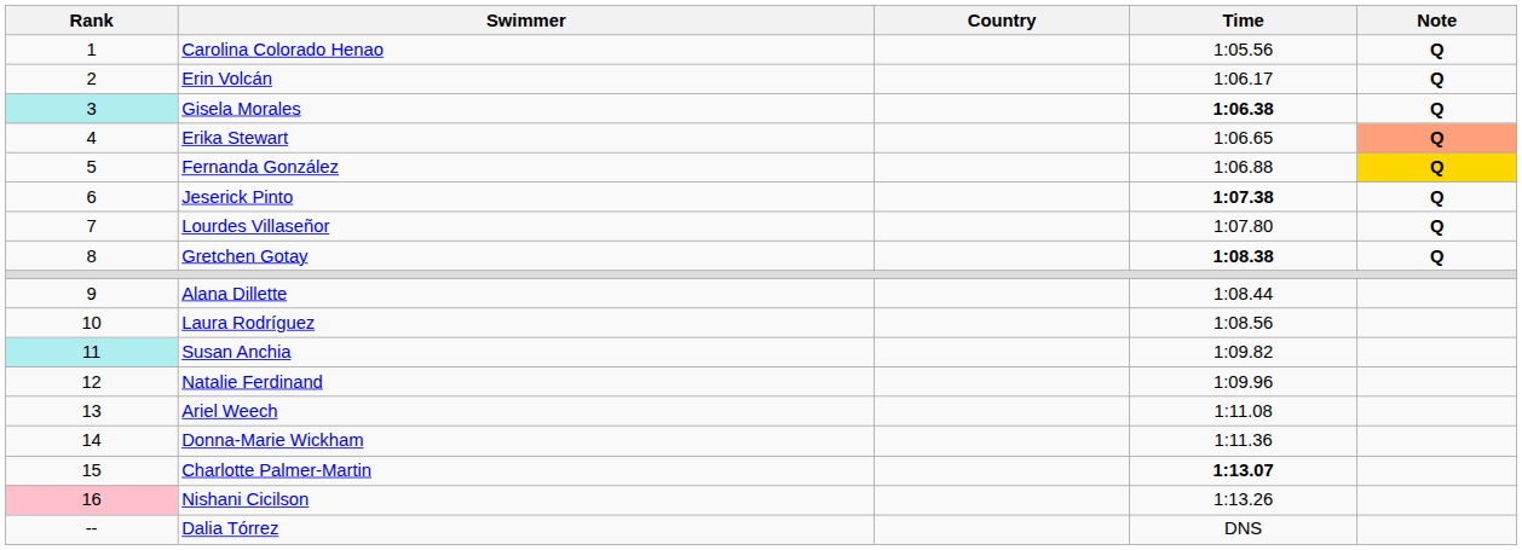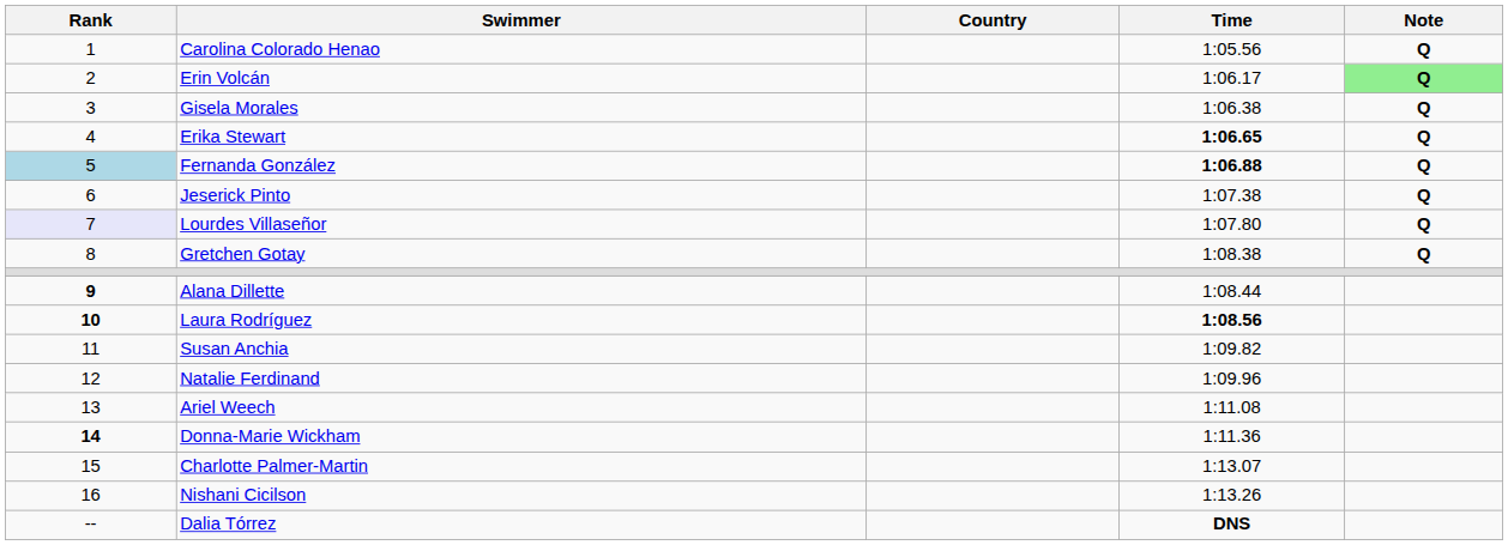Erin Volcán | Note: no background -> lightgreen background
Gisela Morales | Rank: paleturquoise background -> no background
Gisela Morales | Time: bold -> normal
Erika Stewart | Time: normal -> bold
Erika Stewart | Note: lightsalmon background -> no background
Fernanda González | Rank: no background -> lightblue background
Fernanda González | Time: normal -> bold
Fernanda González | Note: gold background -> no background
Jeserick Pinto | Time: bold -> normal
Lourdes Villaseñor | Rank: no background -> lavender background
Gretchen Gotay | Time: bold -> normal
Alana Dillette | Rank: normal -> bold
Laura Rodríguez | Rank: normal -> bold
Laura Rodríguez | Time: normal -> bold
Susan Anchia | Rank: paleturquoise background -> no background
Donna-Marie Wickham | Rank: normal -> bold
Charlotte Palmer-Martin | Time: bold -> normal
Nishani Cicilson | Rank: pink background -> no background
Dalia Tórrez | Time: normal -> bold
